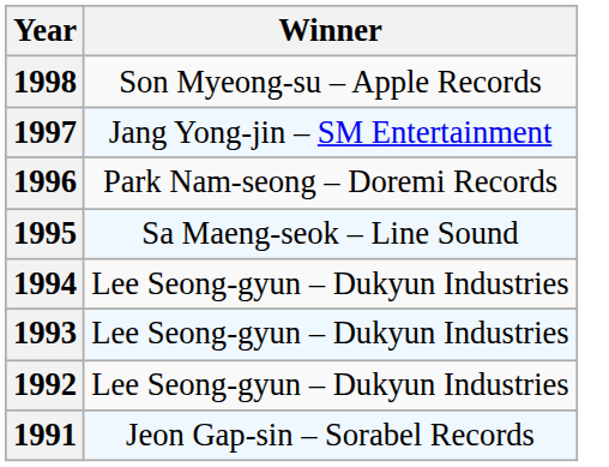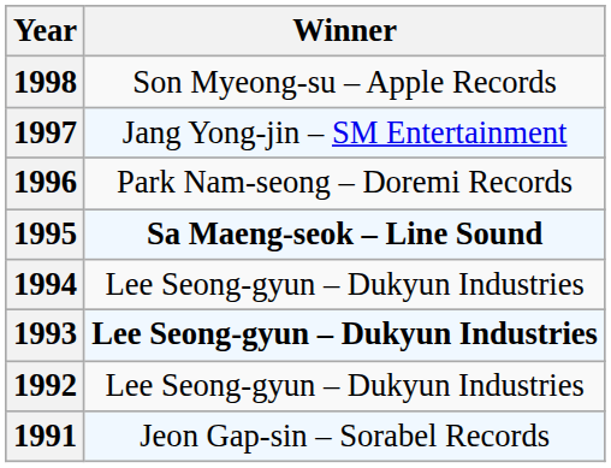1995 | Winner: normal -> bold
1993 | Winner: normal -> bold
